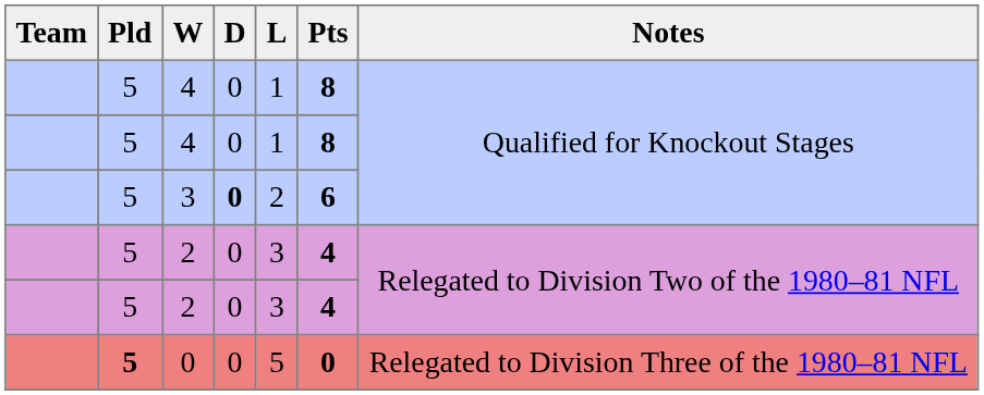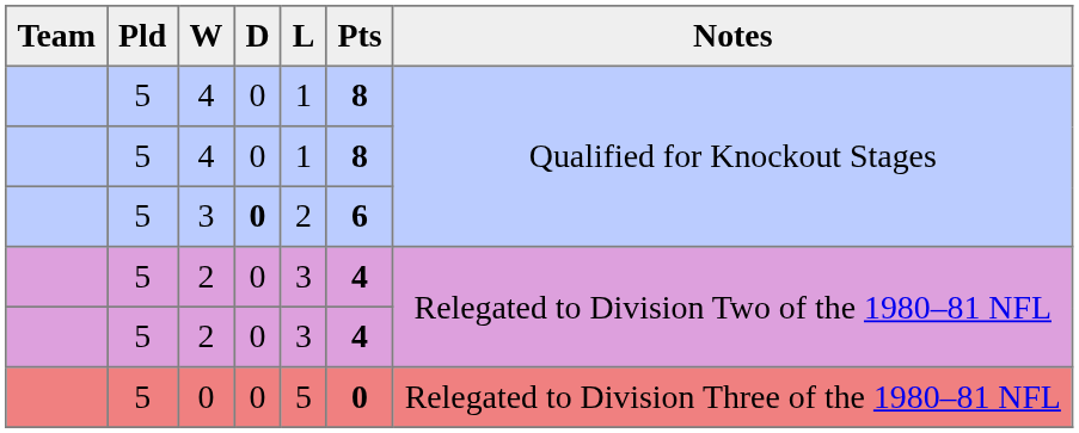row 7 | Pld: bold -> normal
